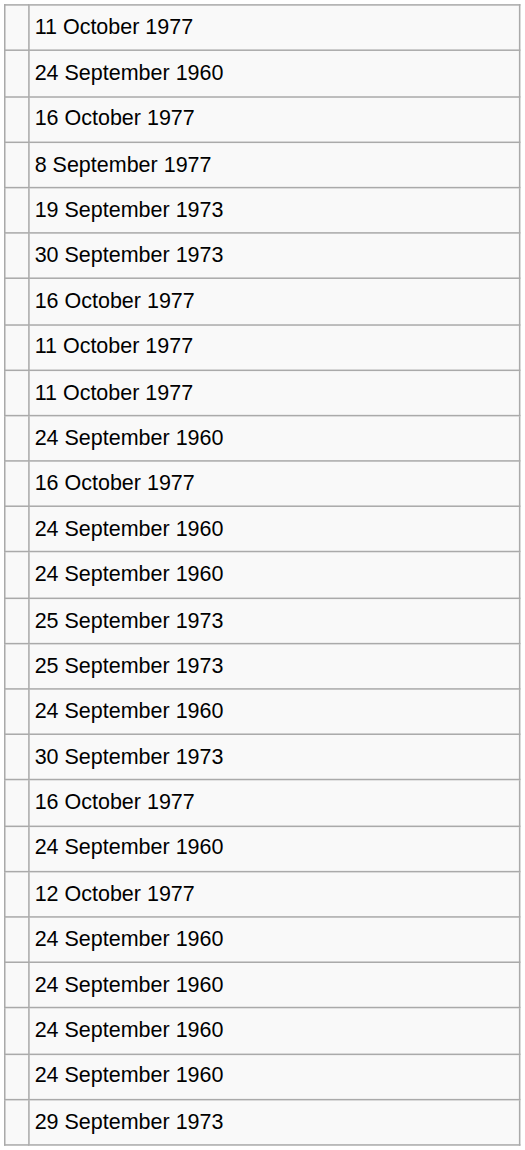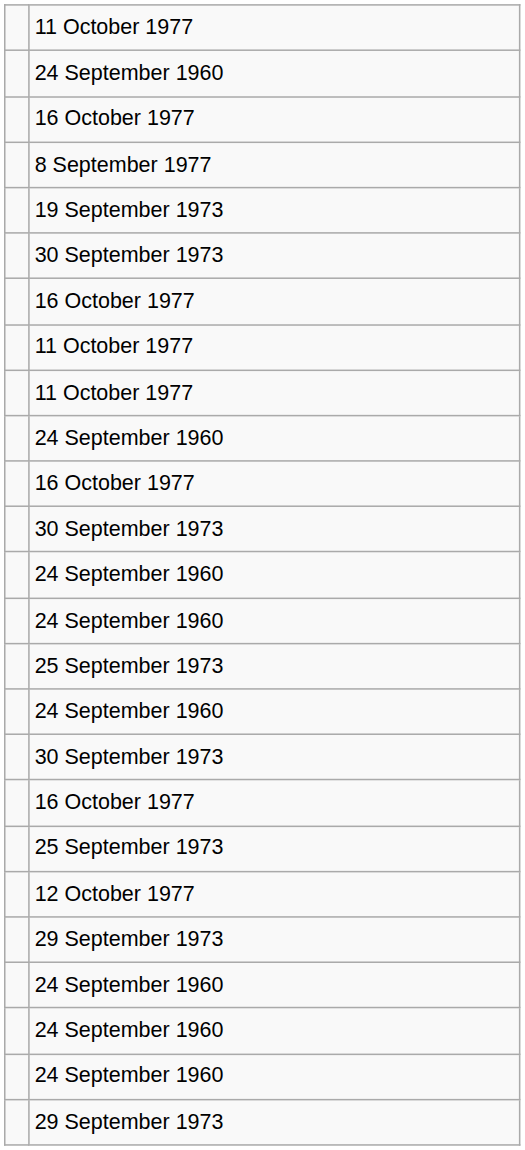row 12 | column 2: 24 September 1960 -> 30 September 1973
row 14 | column 2: 25 September 1973 -> 24 September 1960
row 19 | column 2: 24 September 1960 -> 25 September 1973
row 21 | column 2: 24 September 1960 -> 29 September 1973
